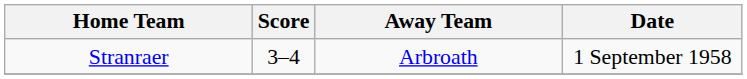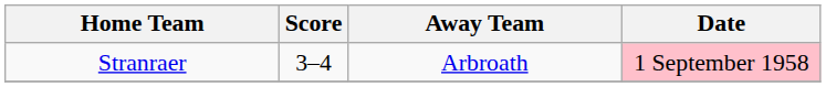Stranraer | Date: no background -> pink background
